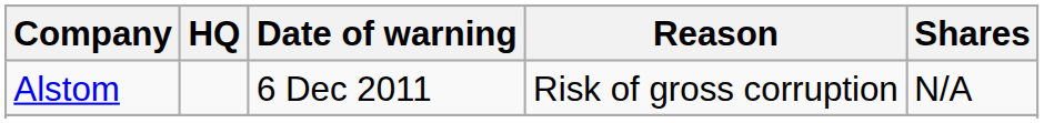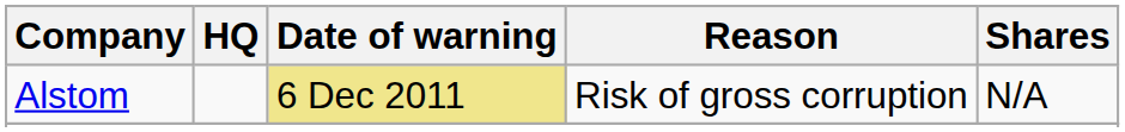Alstom | Date of warning: no background -> khaki background
